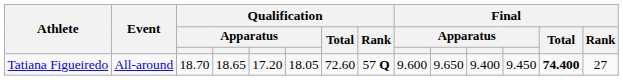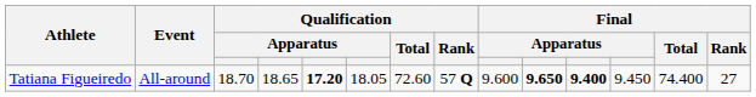row 4 | column 5: normal -> bold
row 4 | column 10: normal -> bold
row 4 | column 11: normal -> bold
row 4 | Final / Total: bold -> normal
